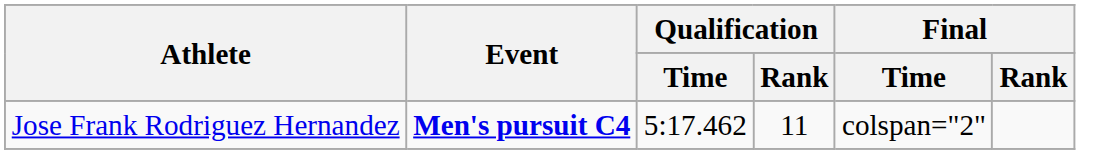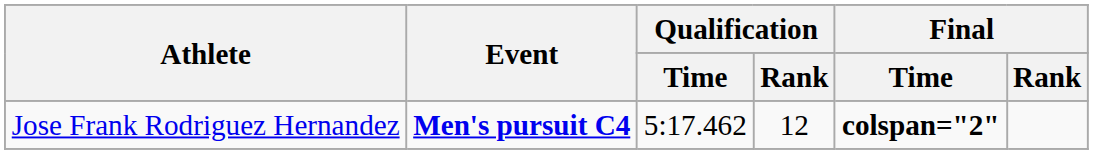Jose Frank Rodriguez Hernandez | Qualification / Rank: 11 -> 12
Jose Frank Rodriguez Hernandez | Final / Time: normal -> bold
